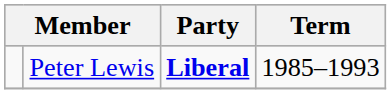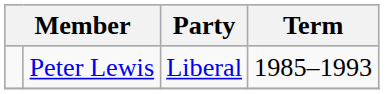Peter Lewis | Party: bold -> normal
